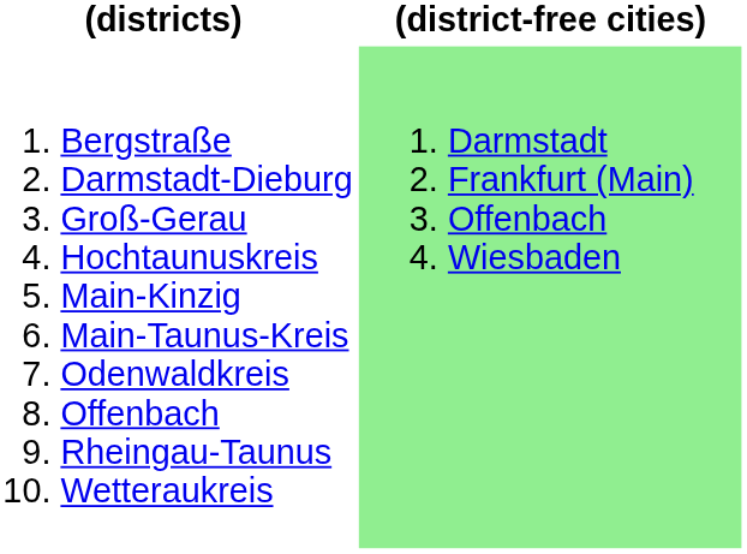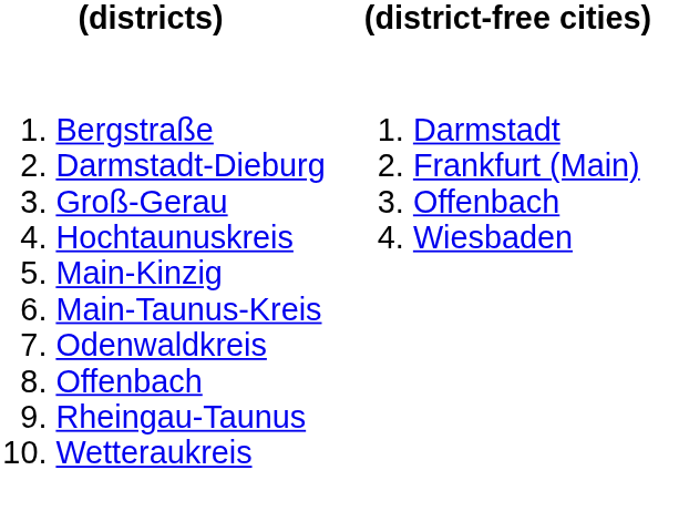row 2 | (district-free cities): lightgreen background -> no background
